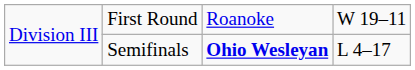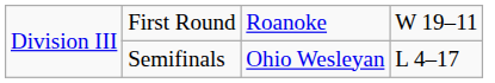Division III / Semifinals | column 3: bold -> normal
